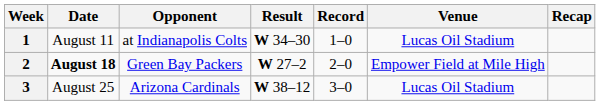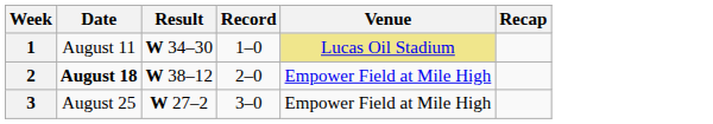- column: Opponent | at Indianapolis Colts | Green Bay Packers | Arizona Cardinals
1 | Venue: no background -> khaki background
2 | Result: W 27–2 -> W 38–12
3 | Result: W 38–12 -> W 27–2
3 | Venue: Lucas Oil Stadium -> Empower Field at Mile High
